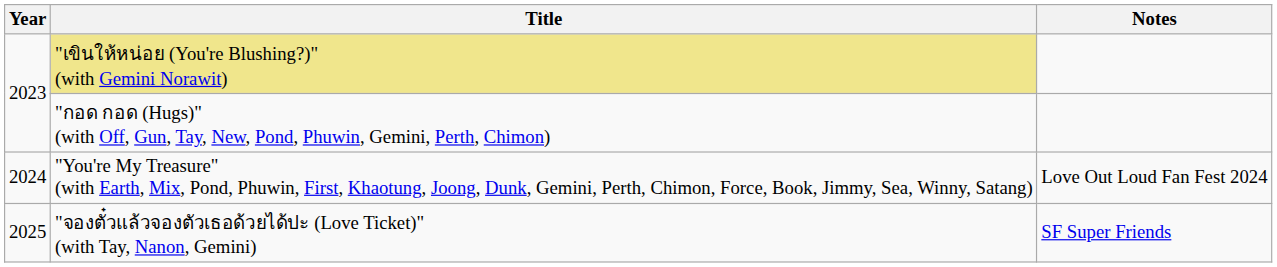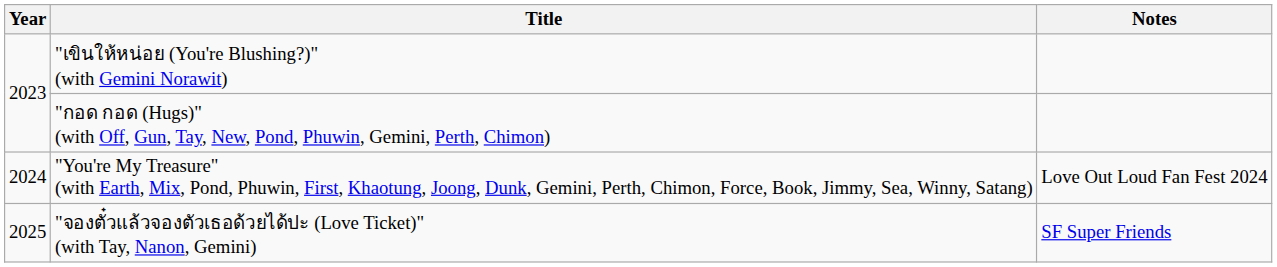"เขินให้หน่อย (You're Blushing?)" (with Gemini Norawit) | Title: khaki background -> no background
